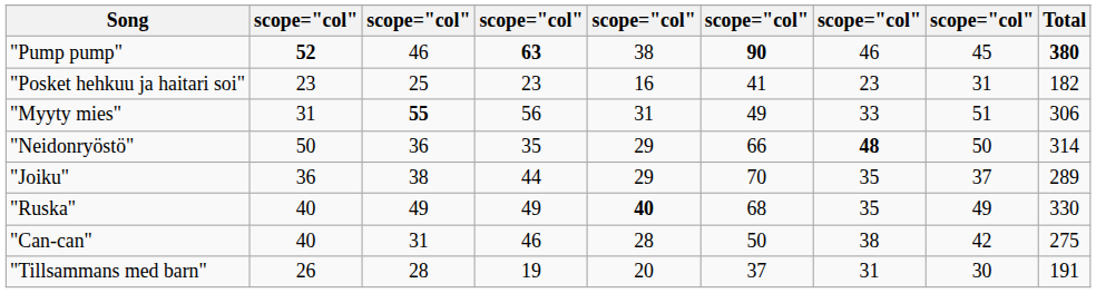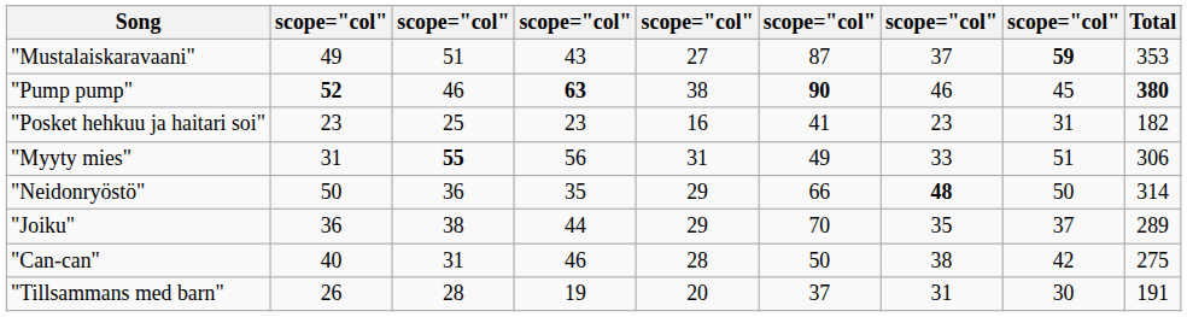+ row: "Mustalaiskaravaani" | 49 | 51 | 43 | 27 | 87 | 37 | 59 | 353
- row: "Ruska" | 40 | 49 | 49 | 40 | 68 | 35 | 49 | 330
